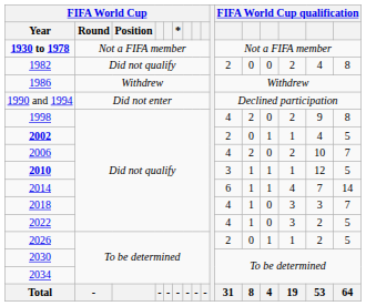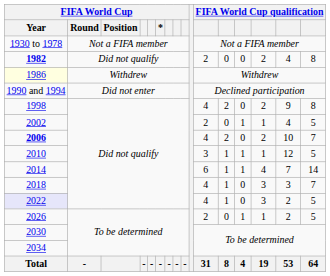1930 to 1978 | FIFA World Cup / Year: bold -> normal
1982 | FIFA World Cup / Year: normal -> bold
1986 | FIFA World Cup / Year: no background -> lightyellow background
2002 | FIFA World Cup / Year: bold -> normal
2006 | FIFA World Cup / Year: normal -> bold
2010 | FIFA World Cup / Year: bold -> normal
2022 | FIFA World Cup / Year: no background -> lavender background
